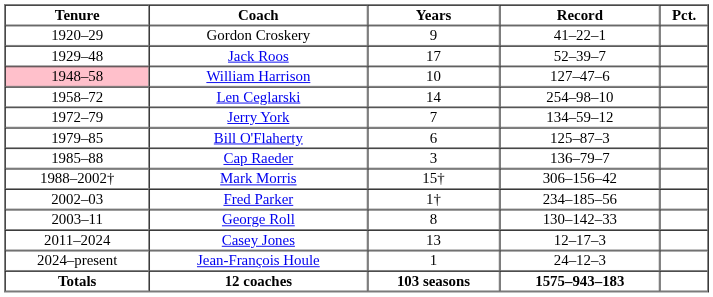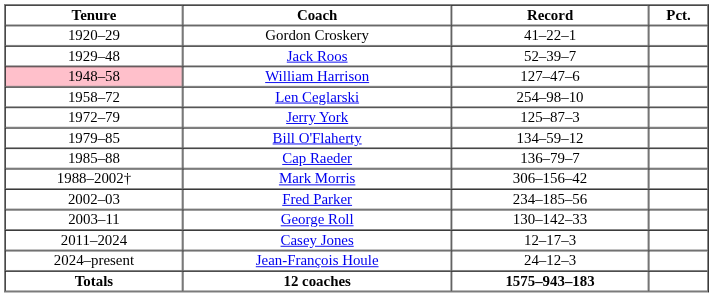- column: Years | 9 | 17 | 10 | 14 | 7 | 6 | 3 | 15† | 1† | 8 | 13 | 1 | 103 seasons
Jerry York | Record: 134–59–12 -> 125–87–3
Bill O'Flaherty | Record: 125–87–3 -> 134–59–12
